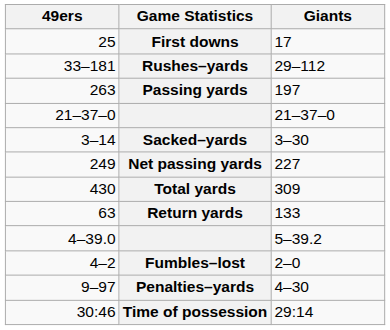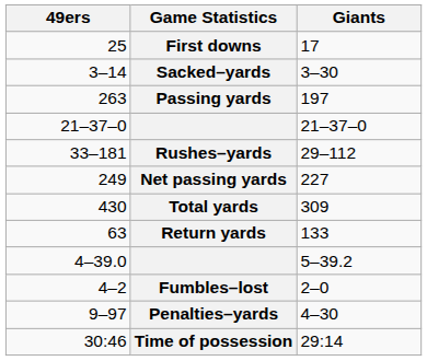rows swapped: Rushes–yards <-> Sacked–yards
